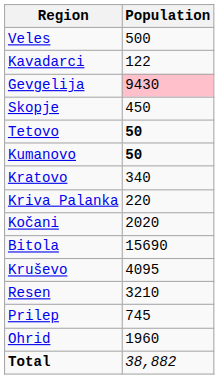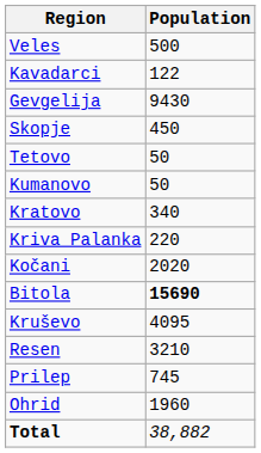Gevgelija | Population: pink background -> no background
Tetovo | Population: bold -> normal
Kumanovo | Population: bold -> normal
Bitola | Population: normal -> bold
